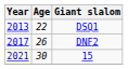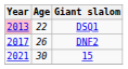DSQ1 | Year: no background -> pink background
15 | Year: lightyellow background -> no background
